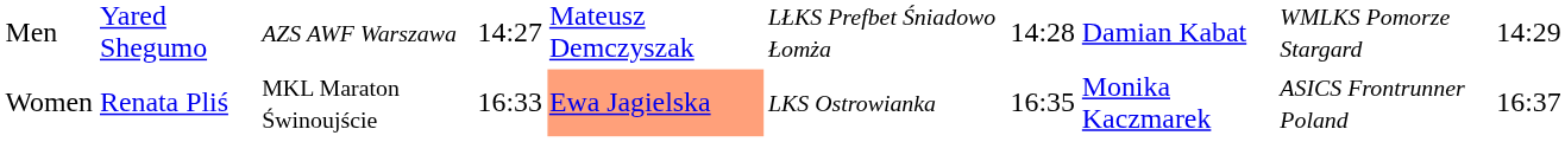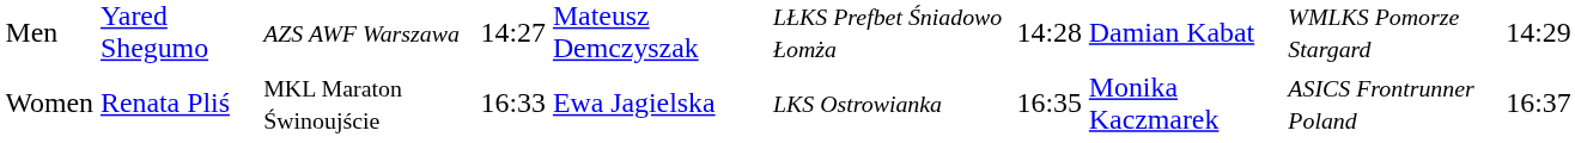Women | column 5: lightsalmon background -> no background
